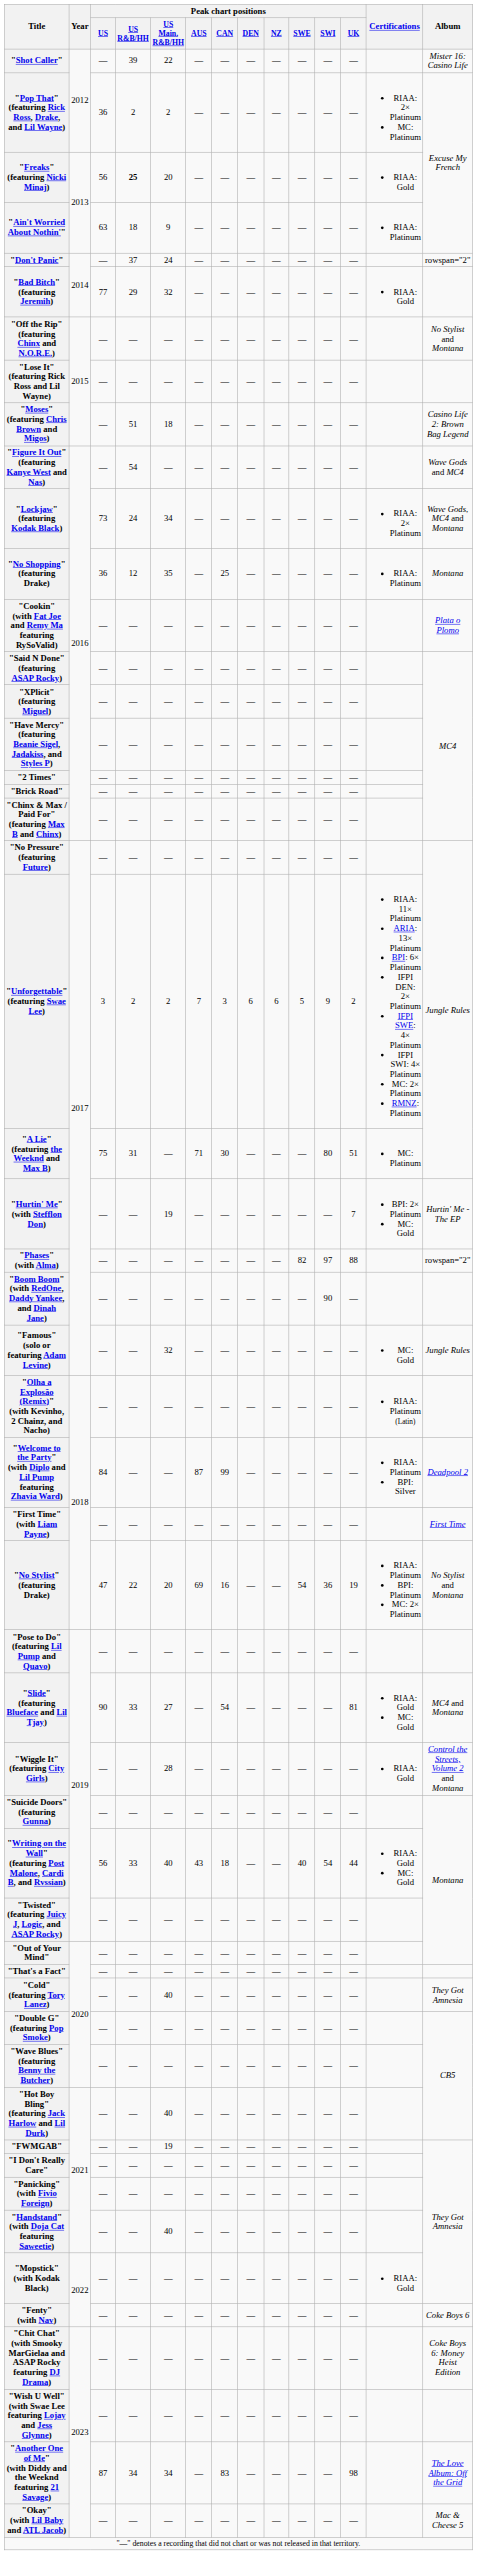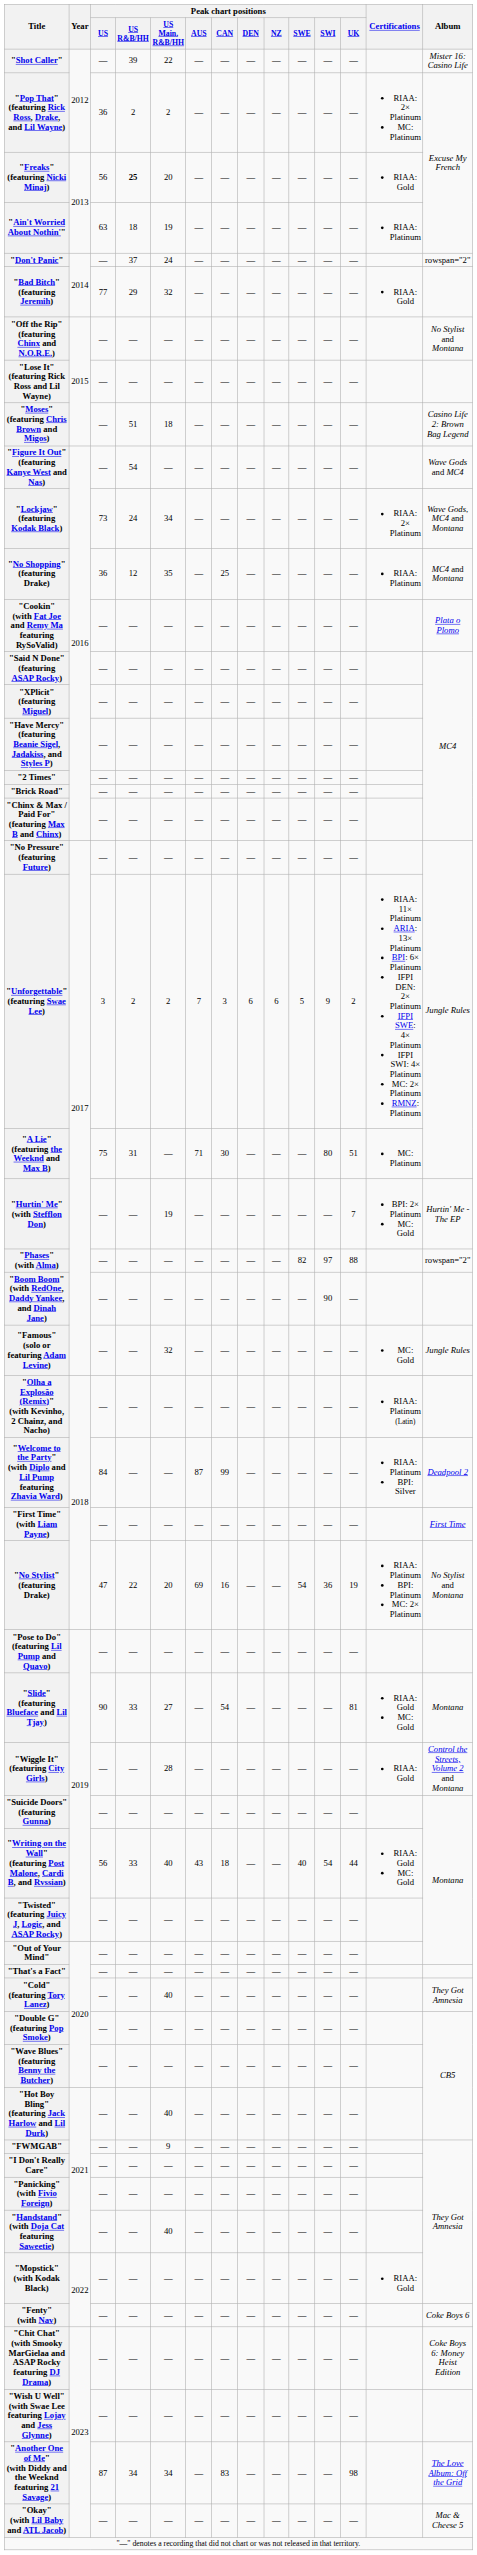"Ain't Worried About Nothin'" | Peak chart positions / US Main. R&B/HH: 9 -> 19
"No Shopping" (featuring Drake) | Album: Montana -> MC4 and Montana
"Slide" (featuring Blueface and Lil Tjay) | Album: MC4 and Montana -> Montana
"FWMGAB" | Peak chart positions / US Main. R&B/HH: 19 -> 9
